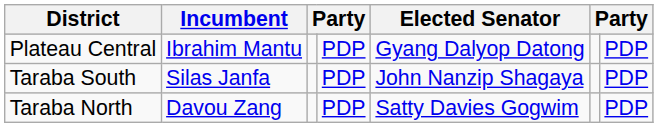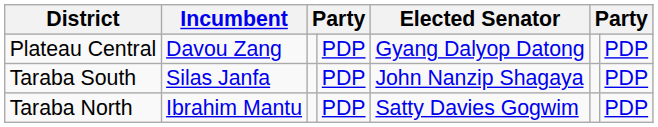Plateau Central | Incumbent: Ibrahim Mantu -> Davou Zang
Taraba North | Incumbent: Davou Zang -> Ibrahim Mantu
